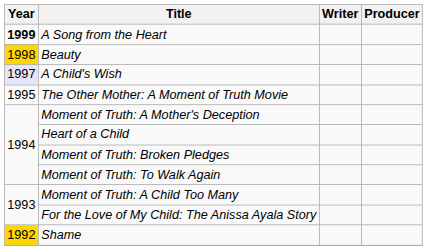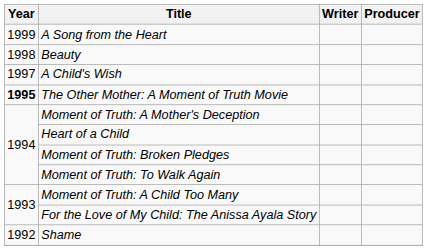A Song from the Heart | Year: bold -> normal
Beauty | Year: gold background -> no background
A Child's Wish | Year: lavender background -> no background
The Other Mother: A Moment of Truth Movie | Year: normal -> bold
Shame | Year: gold background -> no background
